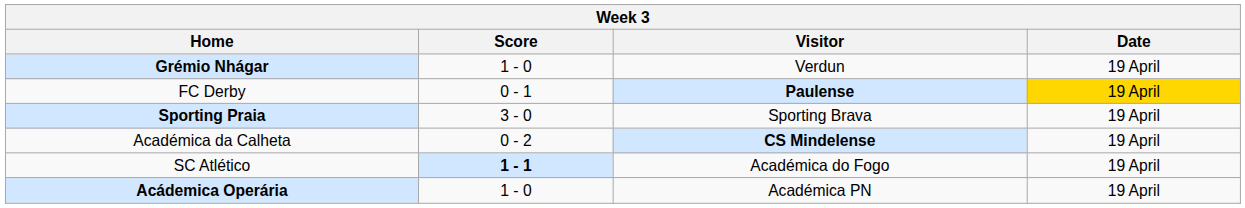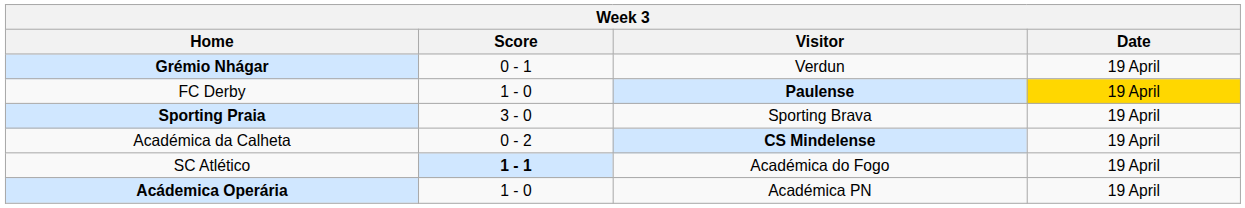Grémio Nhágar | Score: 1 - 0 -> 0 - 1
FC Derby | Score: 0 - 1 -> 1 - 0
